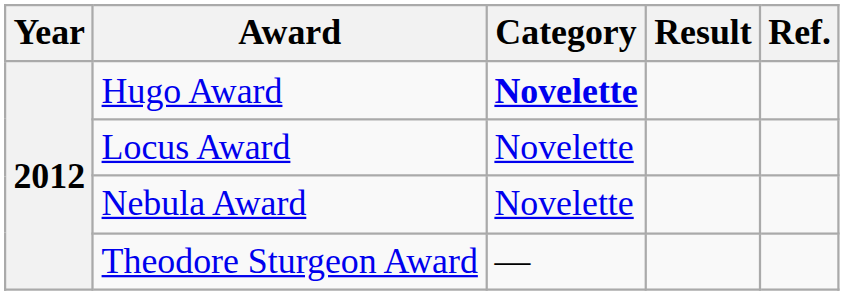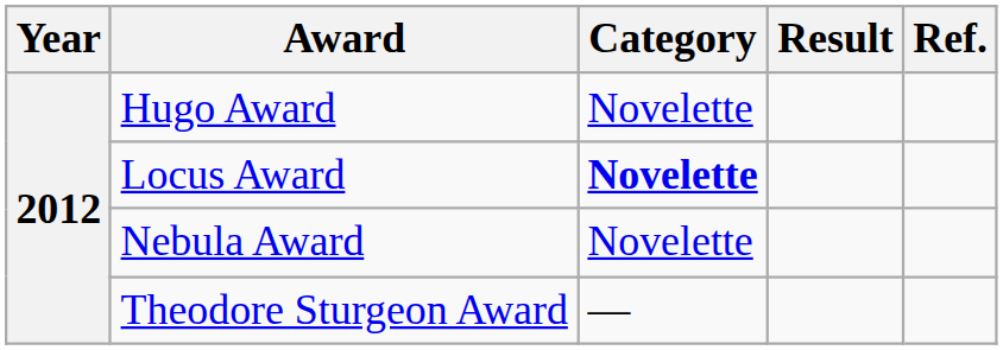Hugo Award | Category: bold -> normal
Locus Award | Category: normal -> bold
